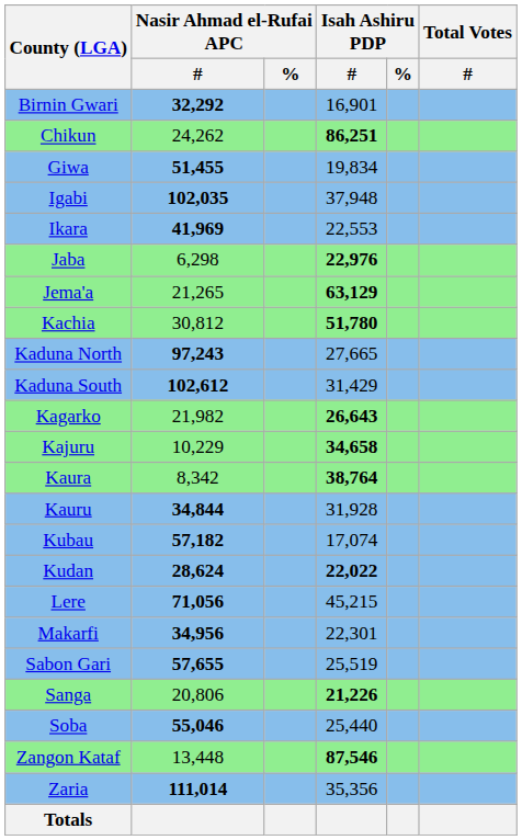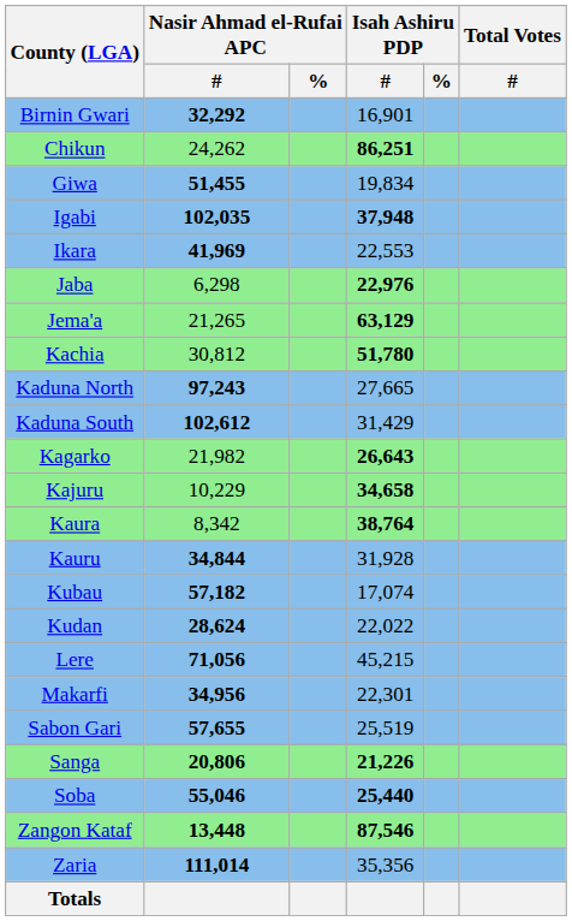Igabi | Isah Ashiru PDP / #: normal -> bold
Kudan | Isah Ashiru PDP / #: bold -> normal
Sanga | Nasir Ahmad el-Rufai APC / #: normal -> bold
Soba | Isah Ashiru PDP / #: normal -> bold
Zangon Kataf | Nasir Ahmad el-Rufai APC / #: normal -> bold
